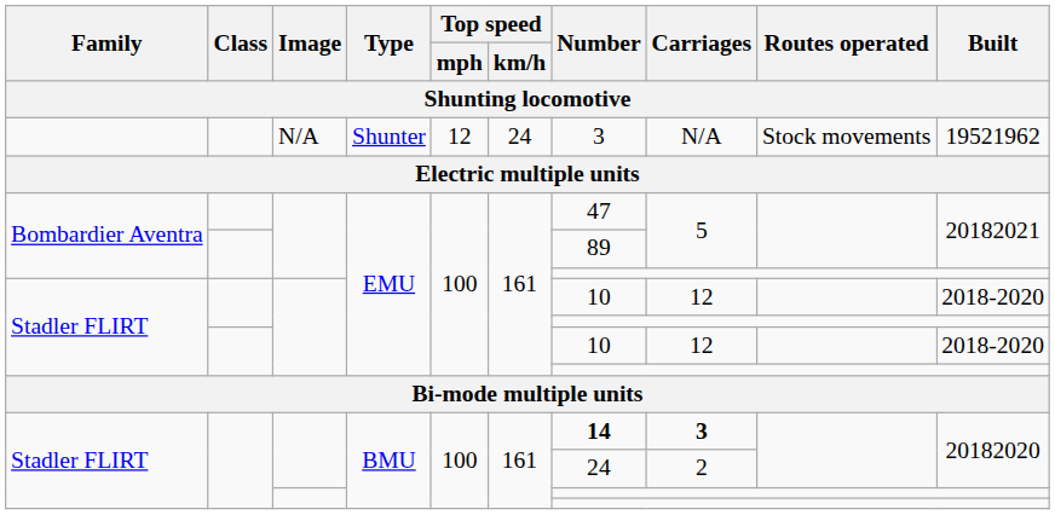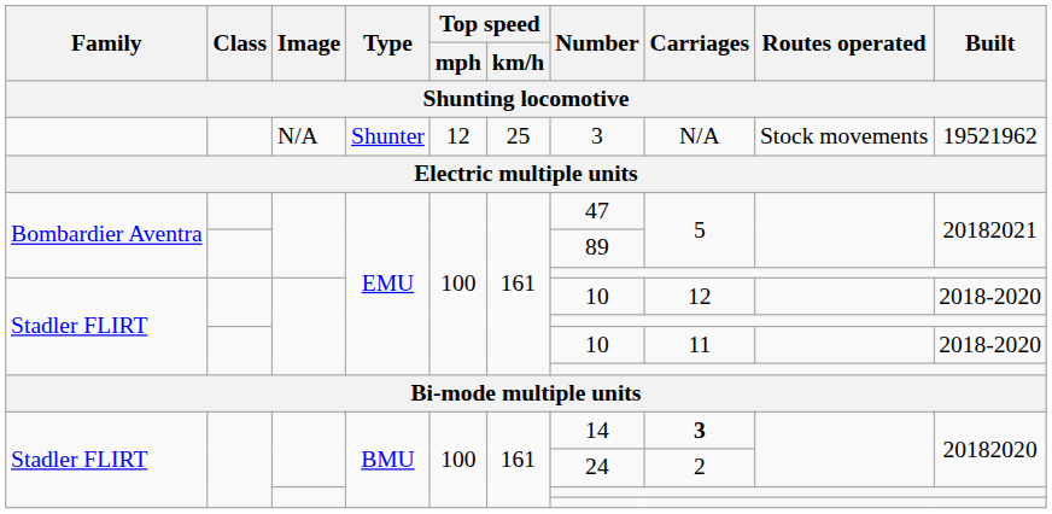row 4 | Top speed / km/h: 24 -> 25
row 11 | Carriages: 12 -> 11
row 14 | Number: bold -> normal
